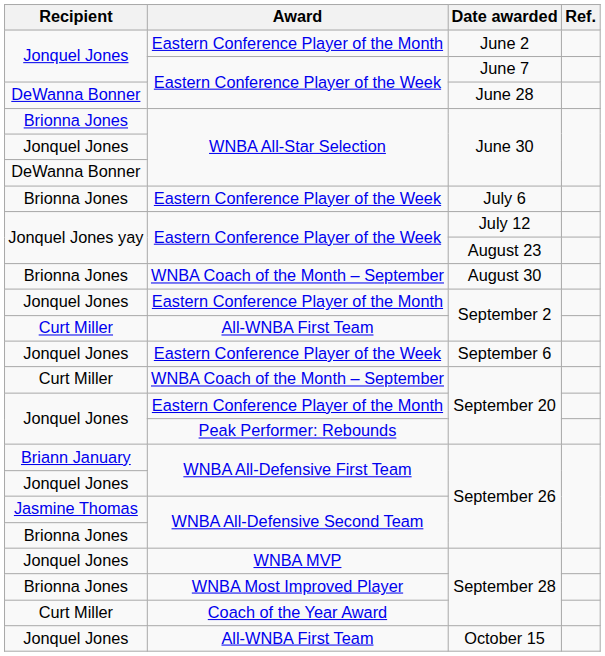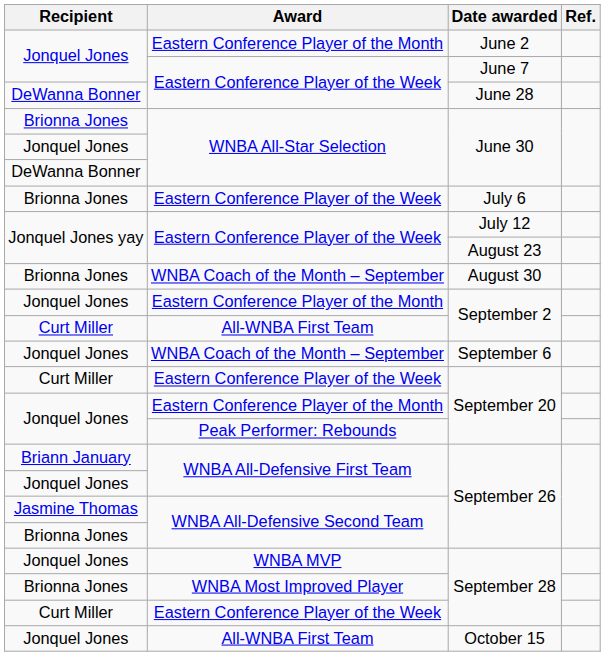September 6 | Award: Eastern Conference Player of the Week -> WNBA Coach of the Month – September
Curt Miller / September 20 | Award: WNBA Coach of the Month – September -> Eastern Conference Player of the Week
Curt Miller / September 28 | Award: Coach of the Year Award -> Eastern Conference Player of the Week
